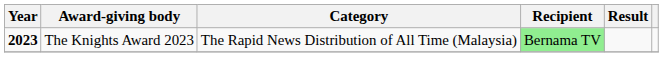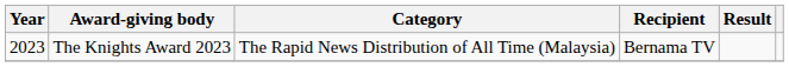row 2 | Year: bold -> normal
row 2 | Recipient: lightgreen background -> no background
